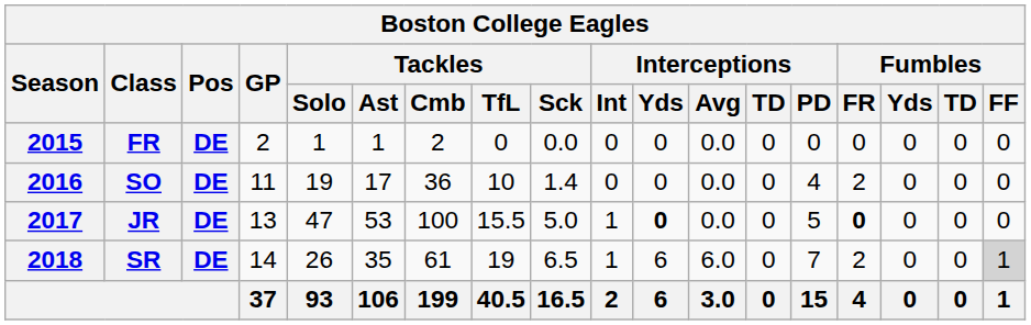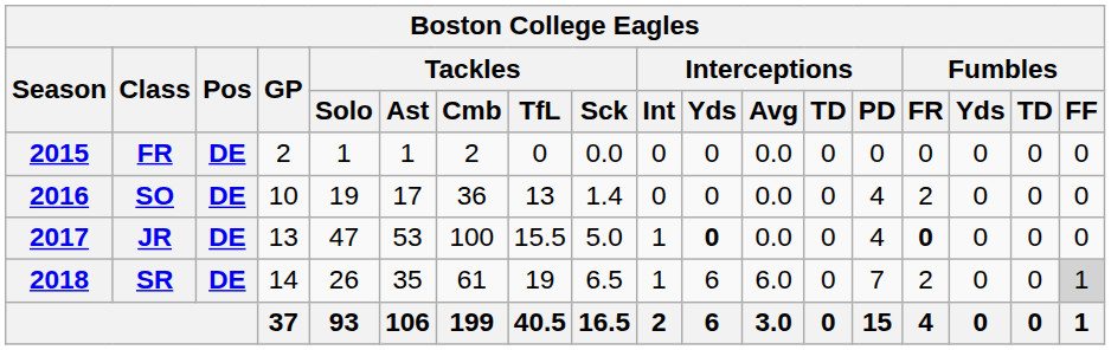SO | GP: 11 -> 10
SO | Tackles / TfL: 10 -> 13
JR | Interceptions / PD: 5 -> 4
